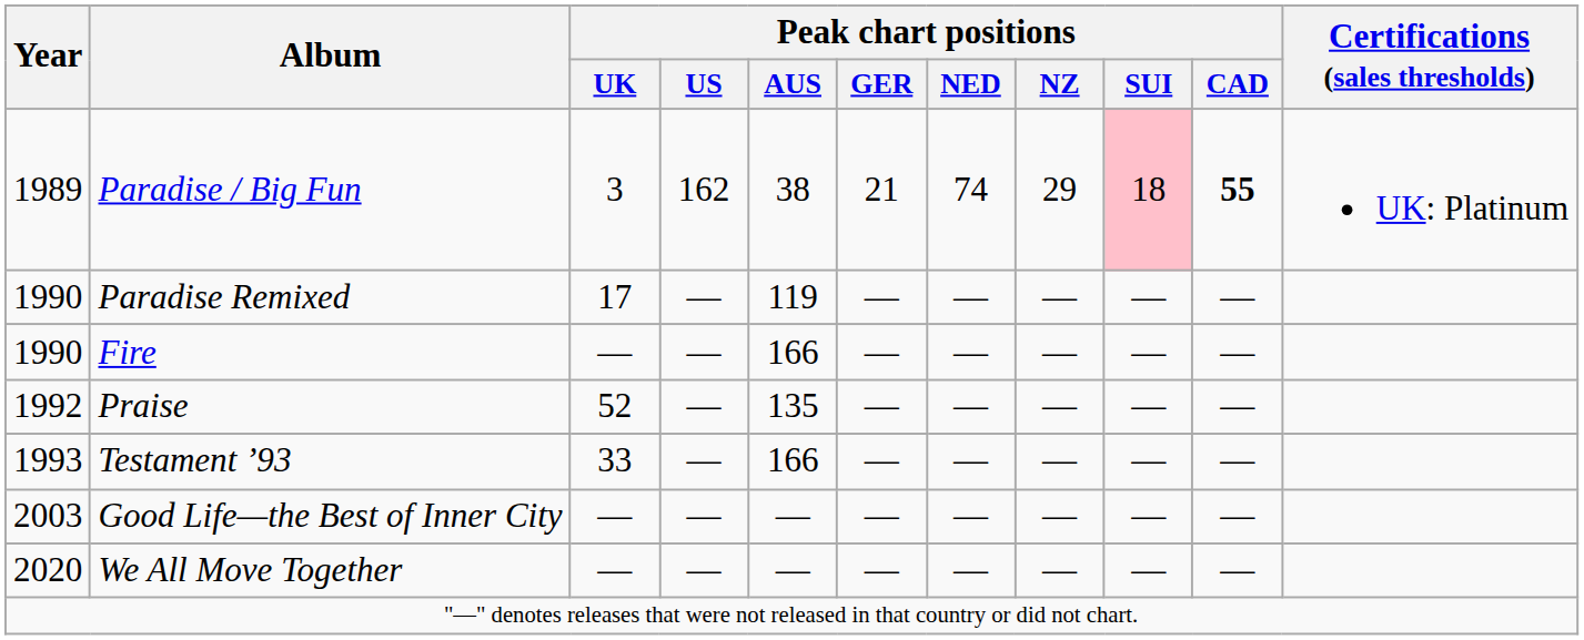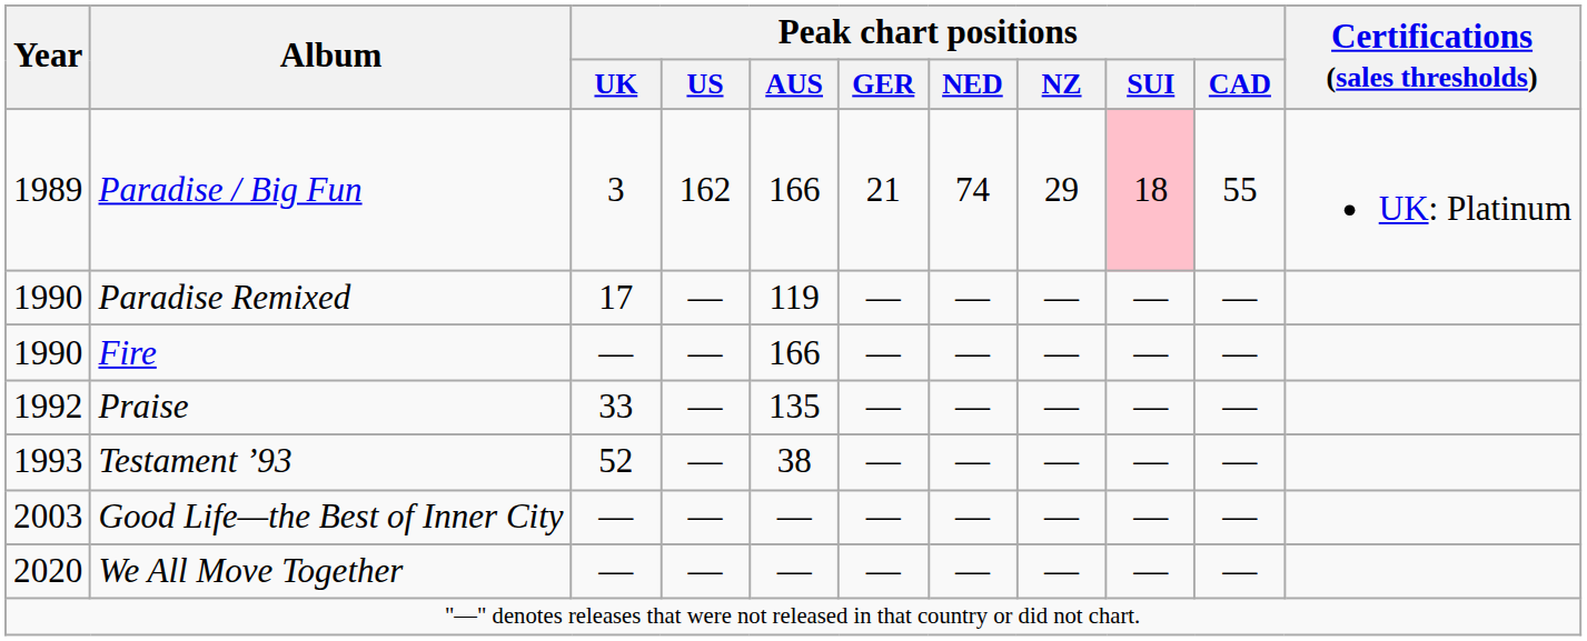Paradise / Big Fun | Peak chart positions / AUS: 38 -> 166
Paradise / Big Fun | Peak chart positions / CAD: bold -> normal
Praise | Peak chart positions / UK: 52 -> 33
Testament ’93 | Peak chart positions / UK: 33 -> 52
Testament ’93 | Peak chart positions / AUS: 166 -> 38
